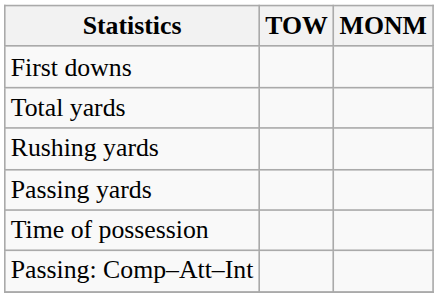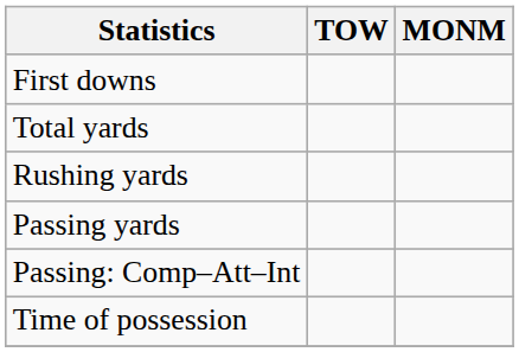rows swapped: Passing: Comp–Att–Int <-> Time of possession
